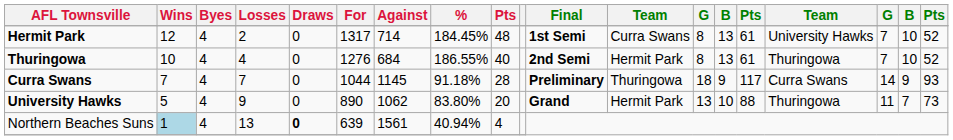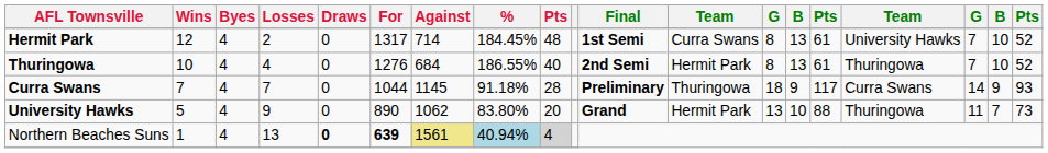Northern Beaches Suns | Wins: lightblue background -> no background
Northern Beaches Suns | For: normal -> bold
Northern Beaches Suns | Against: no background -> khaki background
Northern Beaches Suns | %: no background -> lightblue background
Northern Beaches Suns | column 9: no background -> lightgrey background
